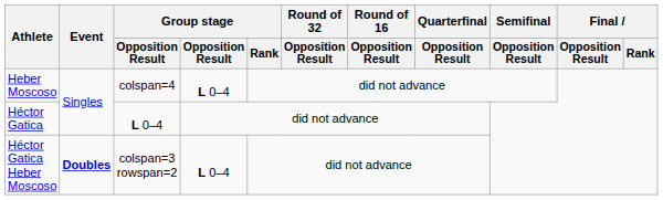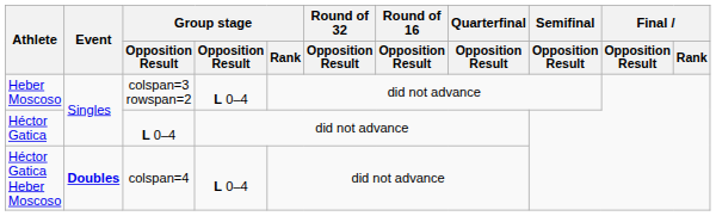Heber Moscoso | column 3: colspan=4 -> colspan=3 rowspan=2
Héctor Gatica Heber Moscoso | column 3: colspan=3 rowspan=2 -> colspan=4
